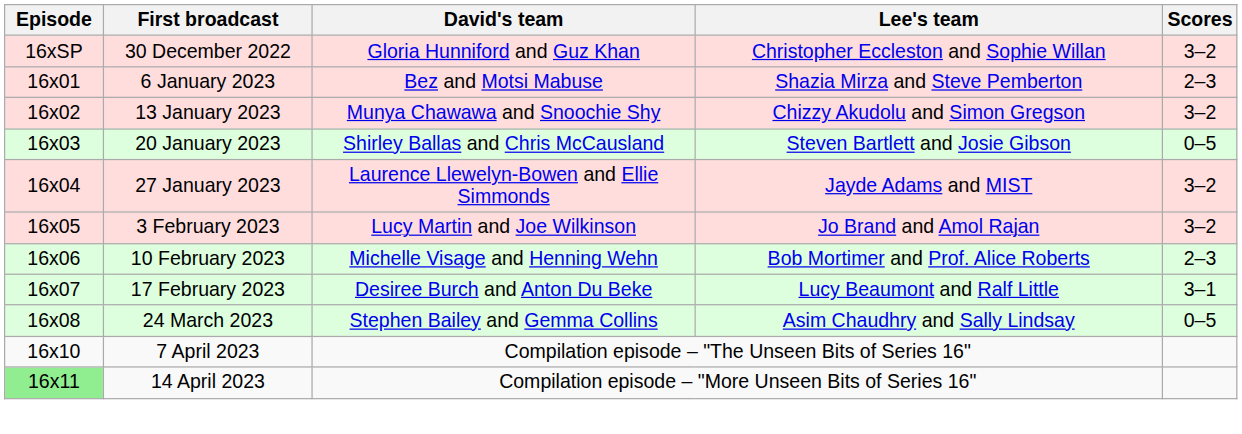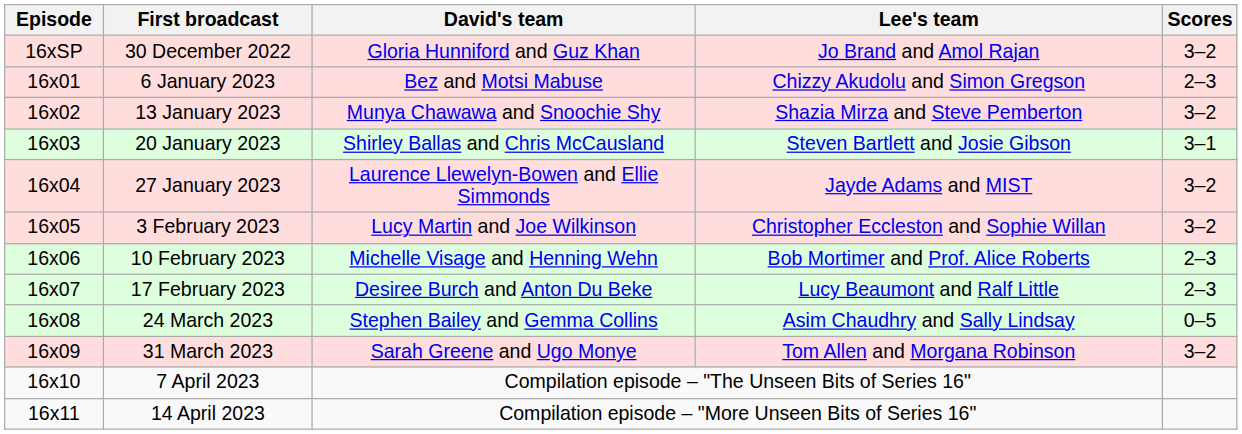30 December 2022 | Lee's team: Christopher Eccleston and Sophie Willan -> Jo Brand and Amol Rajan
6 January 2023 | Lee's team: Shazia Mirza and Steve Pemberton -> Chizzy Akudolu and Simon Gregson
13 January 2023 | Lee's team: Chizzy Akudolu and Simon Gregson -> Shazia Mirza and Steve Pemberton
20 January 2023 | Scores: 0–5 -> 3–1
3 February 2023 | Lee's team: Jo Brand and Amol Rajan -> Christopher Eccleston and Sophie Willan
17 February 2023 | Scores: 3–1 -> 2–3
+ row: 16x09 | 31 March 2023 | Sarah Greene and Ugo Monye | Tom Allen and Morgana Robinson | 3–2
14 April 2023 | Episode: lightgreen background -> no background
